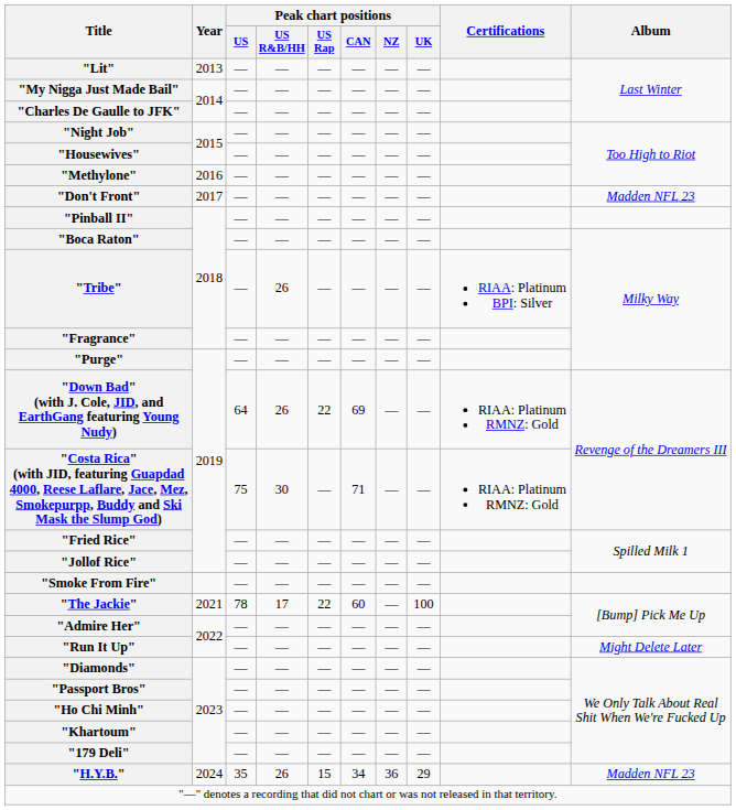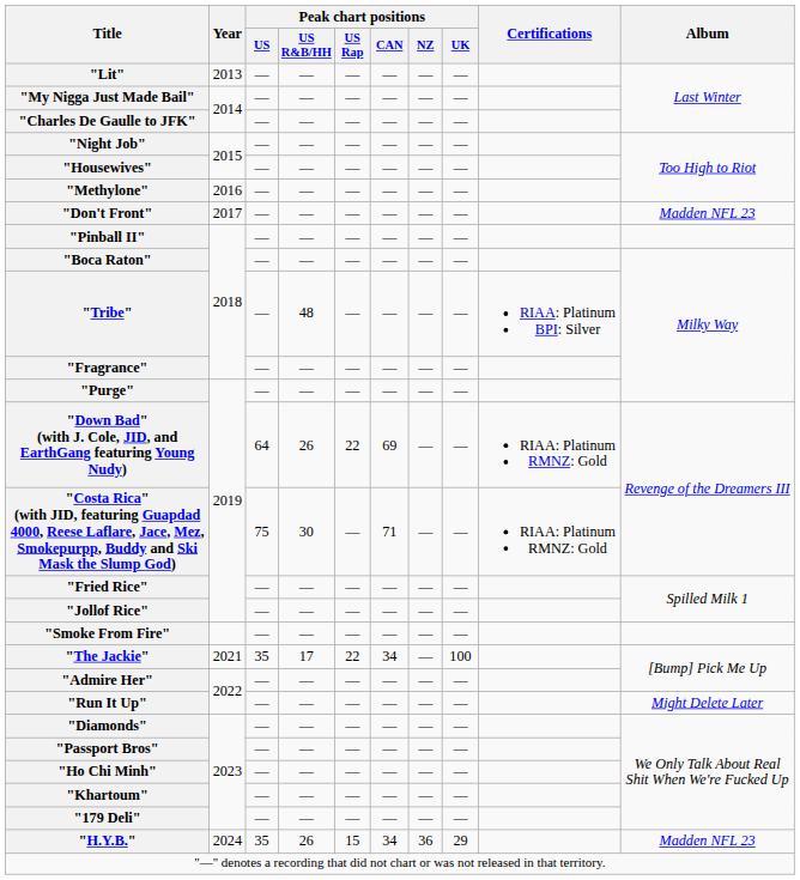"Tribe" | Peak chart positions / US R&B/HH: 26 -> 48
"The Jackie" | Peak chart positions / US: 78 -> 35
"The Jackie" | Peak chart positions / CAN: 60 -> 34
